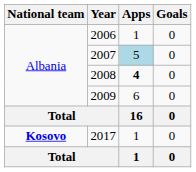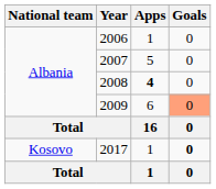2007 | Apps: lightblue background -> no background
2009 | Goals: no background -> lightsalmon background
2017 | National team: bold -> normal
2017 | Goals: normal -> bold
